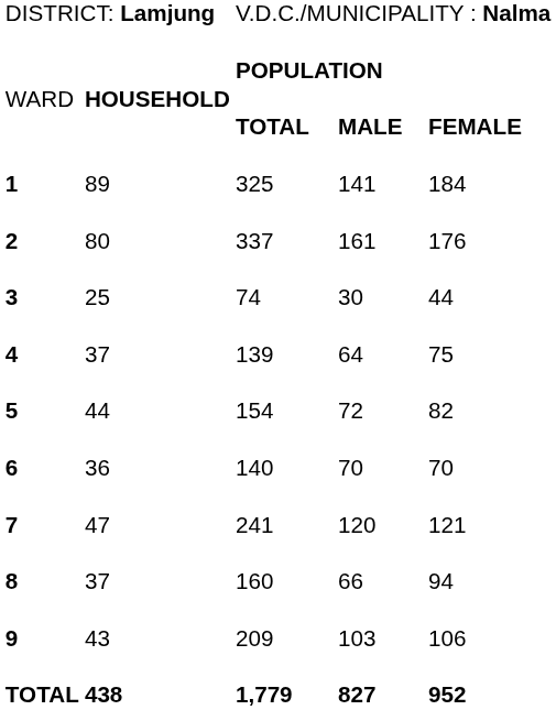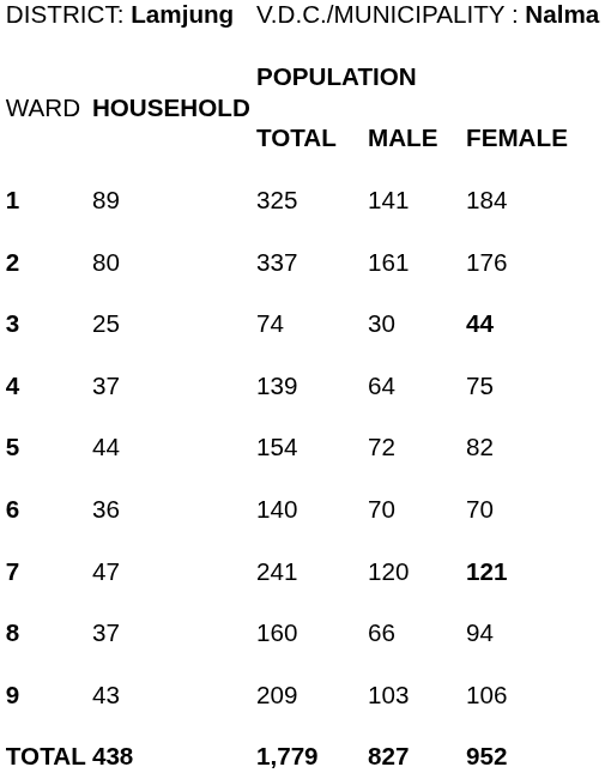74 | column 5: normal -> bold
241 | column 5: normal -> bold
